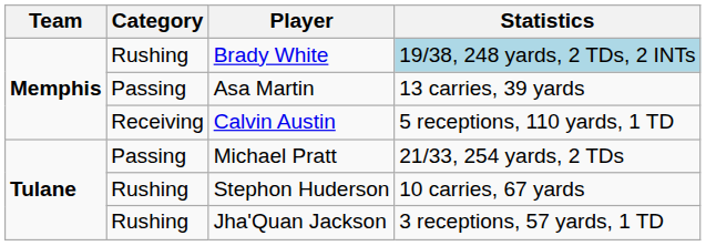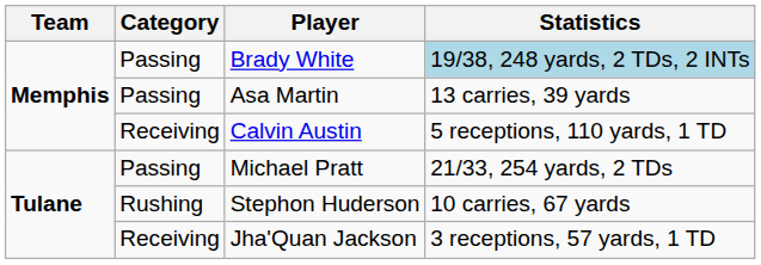Brady White | Category: Rushing -> Passing
Jha'Quan Jackson | Category: Rushing -> Receiving
